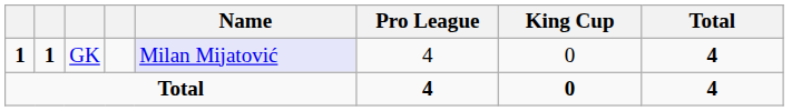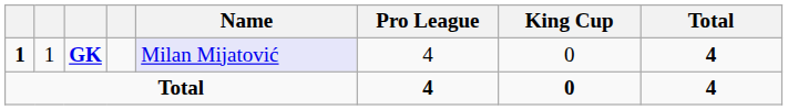row 2 | column 2: bold -> normal
row 2 | column 3: normal -> bold
